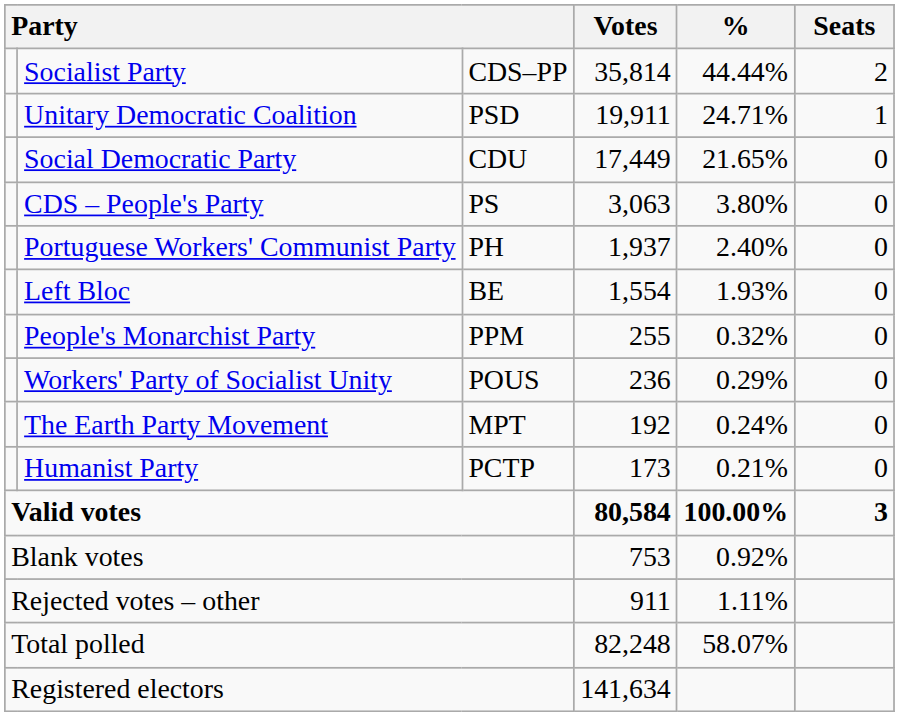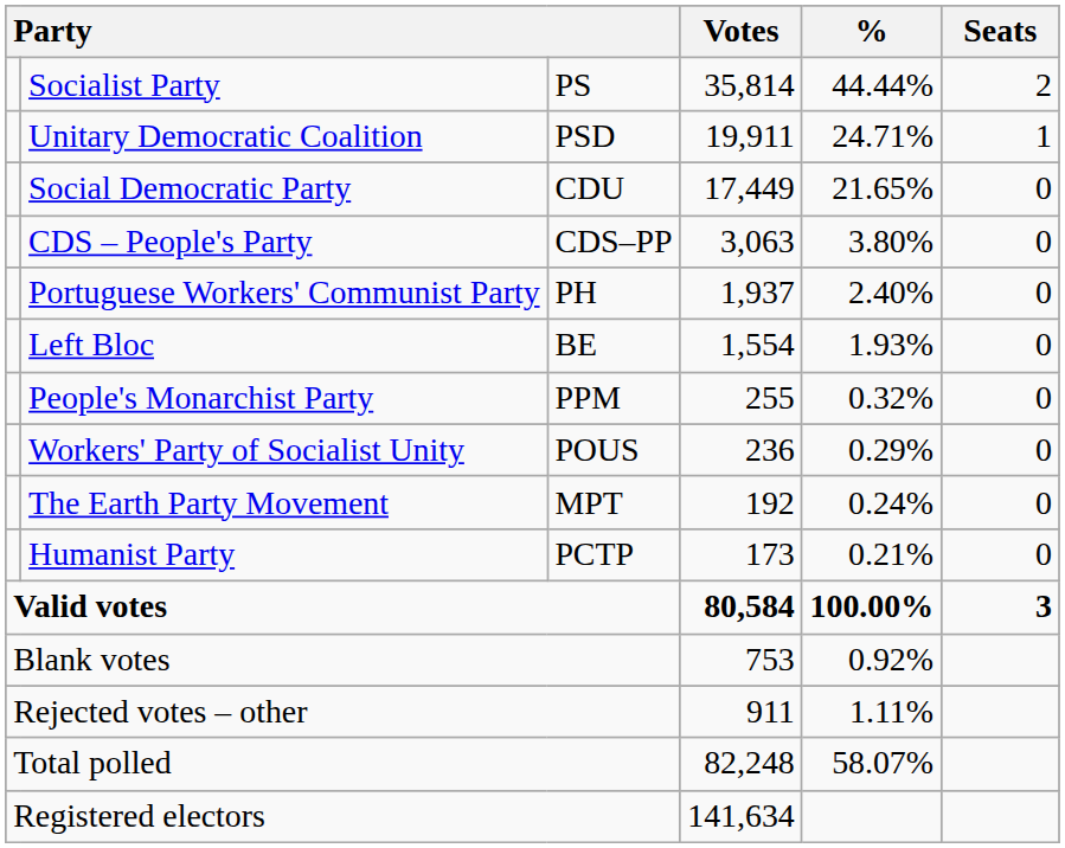Socialist Party | column 3: CDS–PP -> PS
CDS – People's Party | column 3: PS -> CDS–PP
